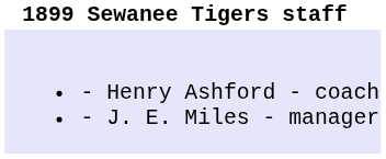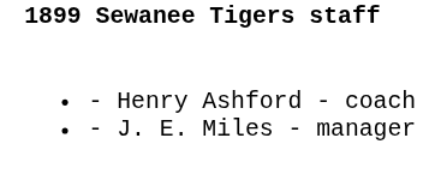- Henry Ashford - coach - J. E. Miles - manager | column 1: lavender background -> no background
